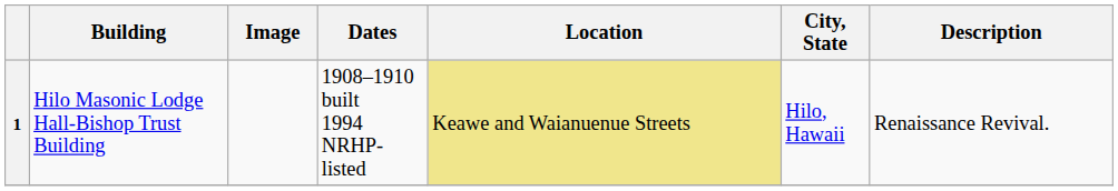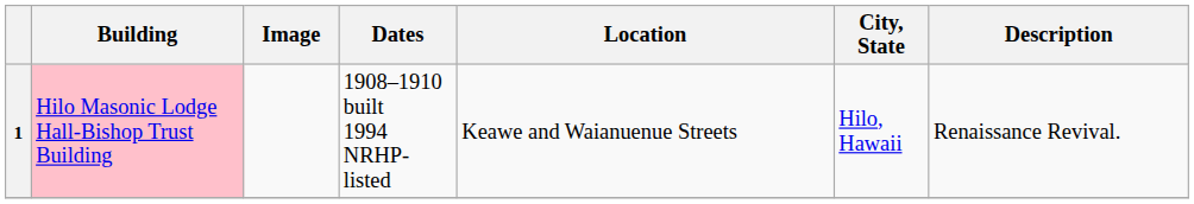1 | Building: no background -> pink background
1 | Location: khaki background -> no background
